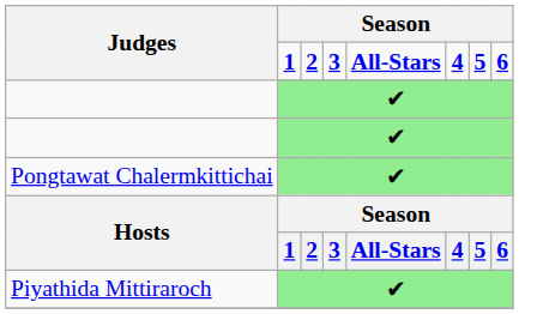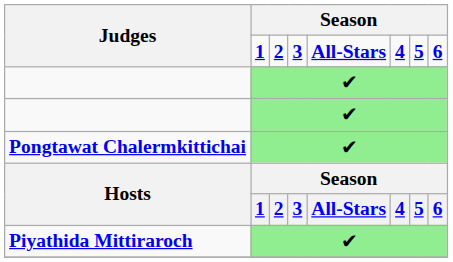Pongtawat Chalermkittichai | Judges: normal -> bold
Piyathida Mittiraroch | Judges: normal -> bold
